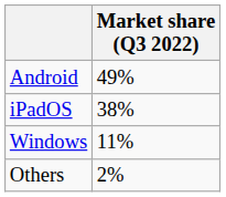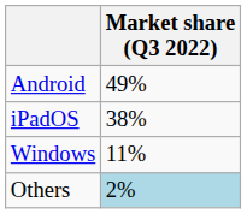Others | Market share (Q3 2022): no background -> lightblue background
